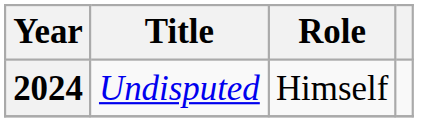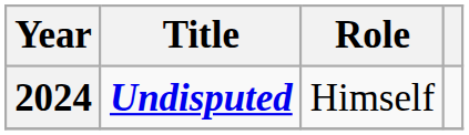2024 | Title: normal -> bold
